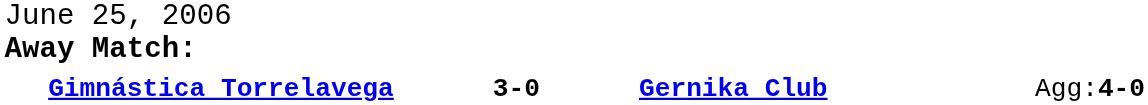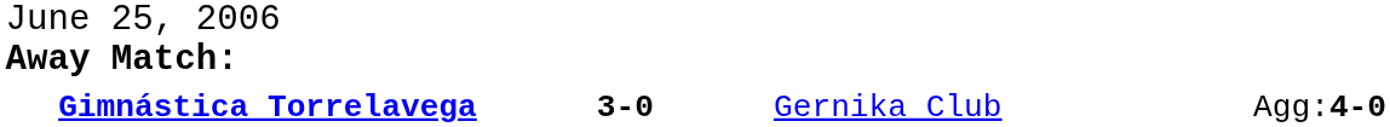Gimnástica Torrelavega | column 3: bold -> normal
